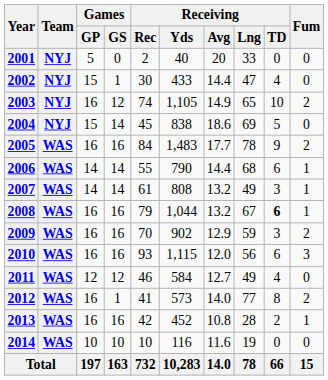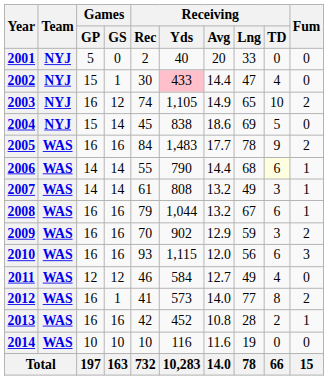2002 | Receiving / Yds: no background -> pink background
2006 | Receiving / TD: no background -> lightyellow background
2008 | Receiving / TD: bold -> normal
